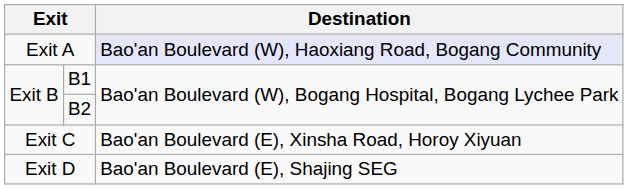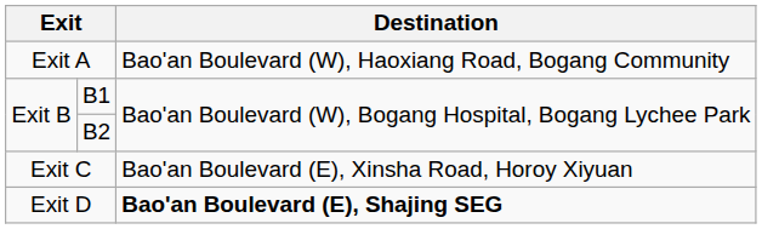Exit A | Destination: lavender background -> no background
Exit D | Destination: normal -> bold
